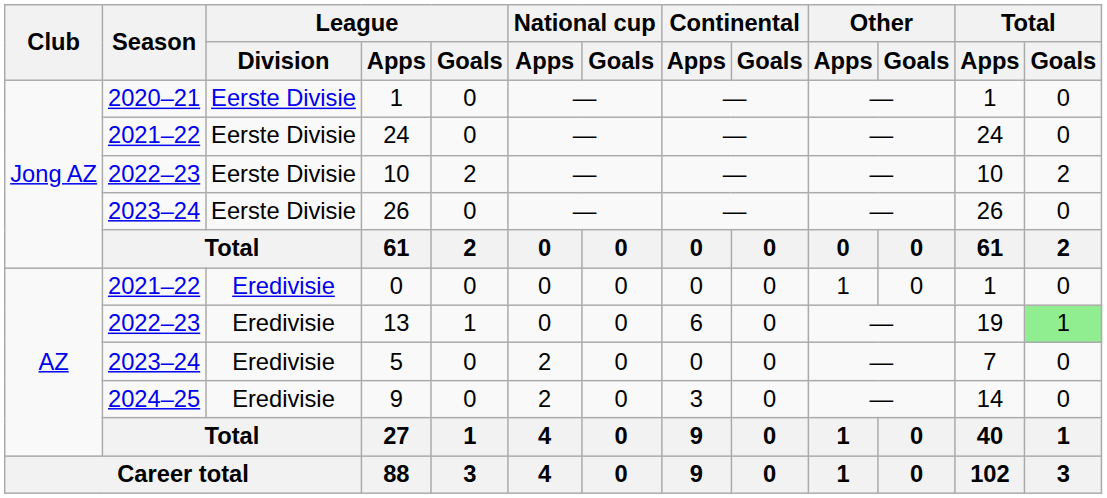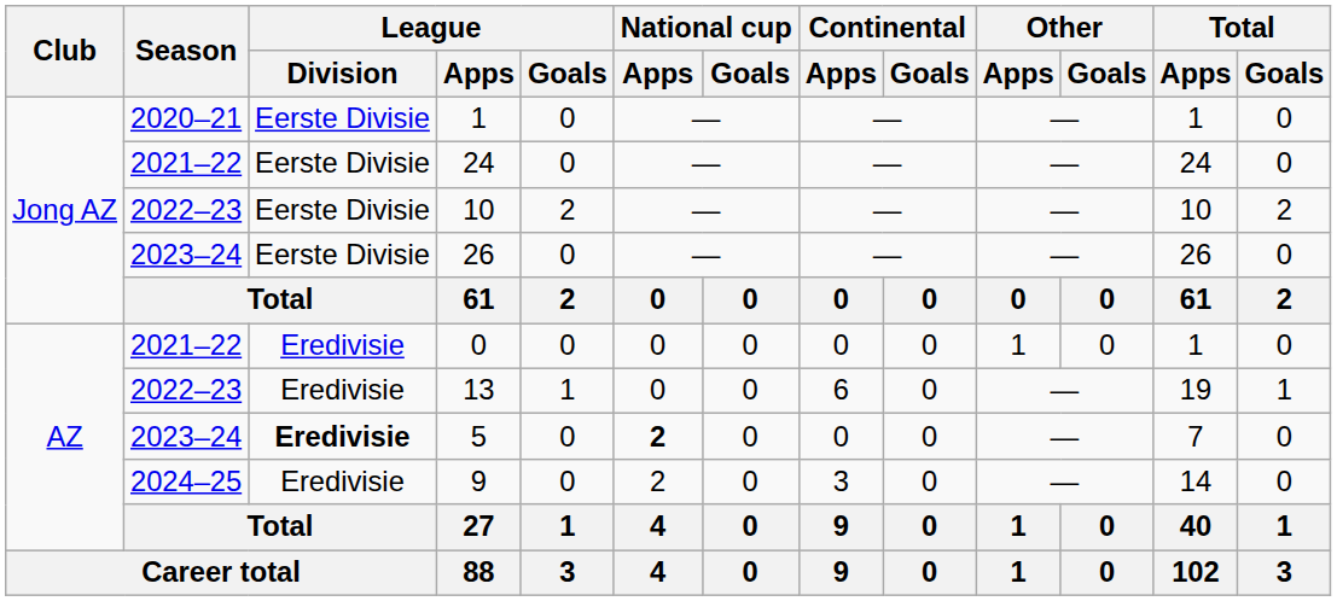13 | Total / Goals: lightgreen background -> no background
5 | League / Division: normal -> bold
5 | National cup / Apps: normal -> bold
